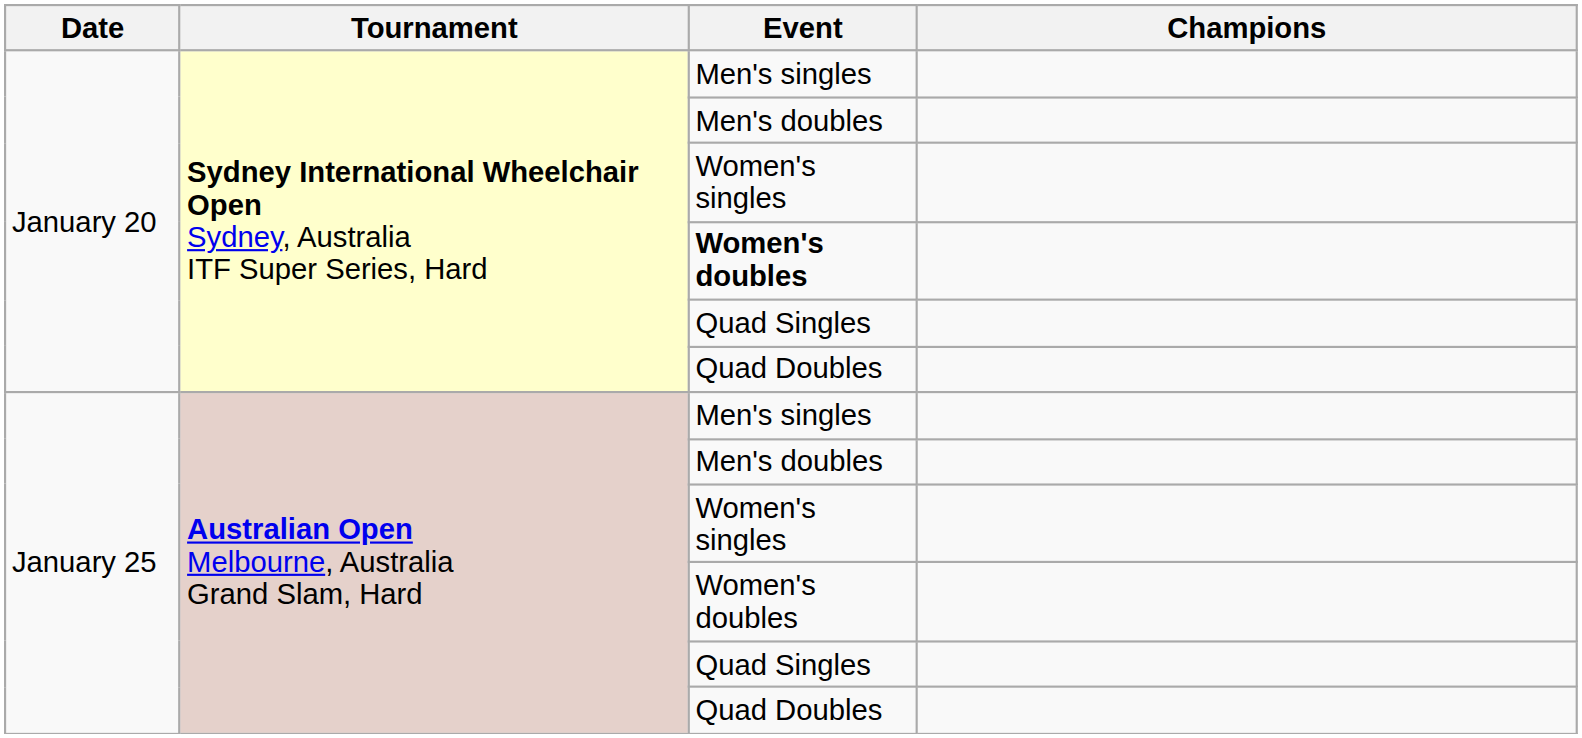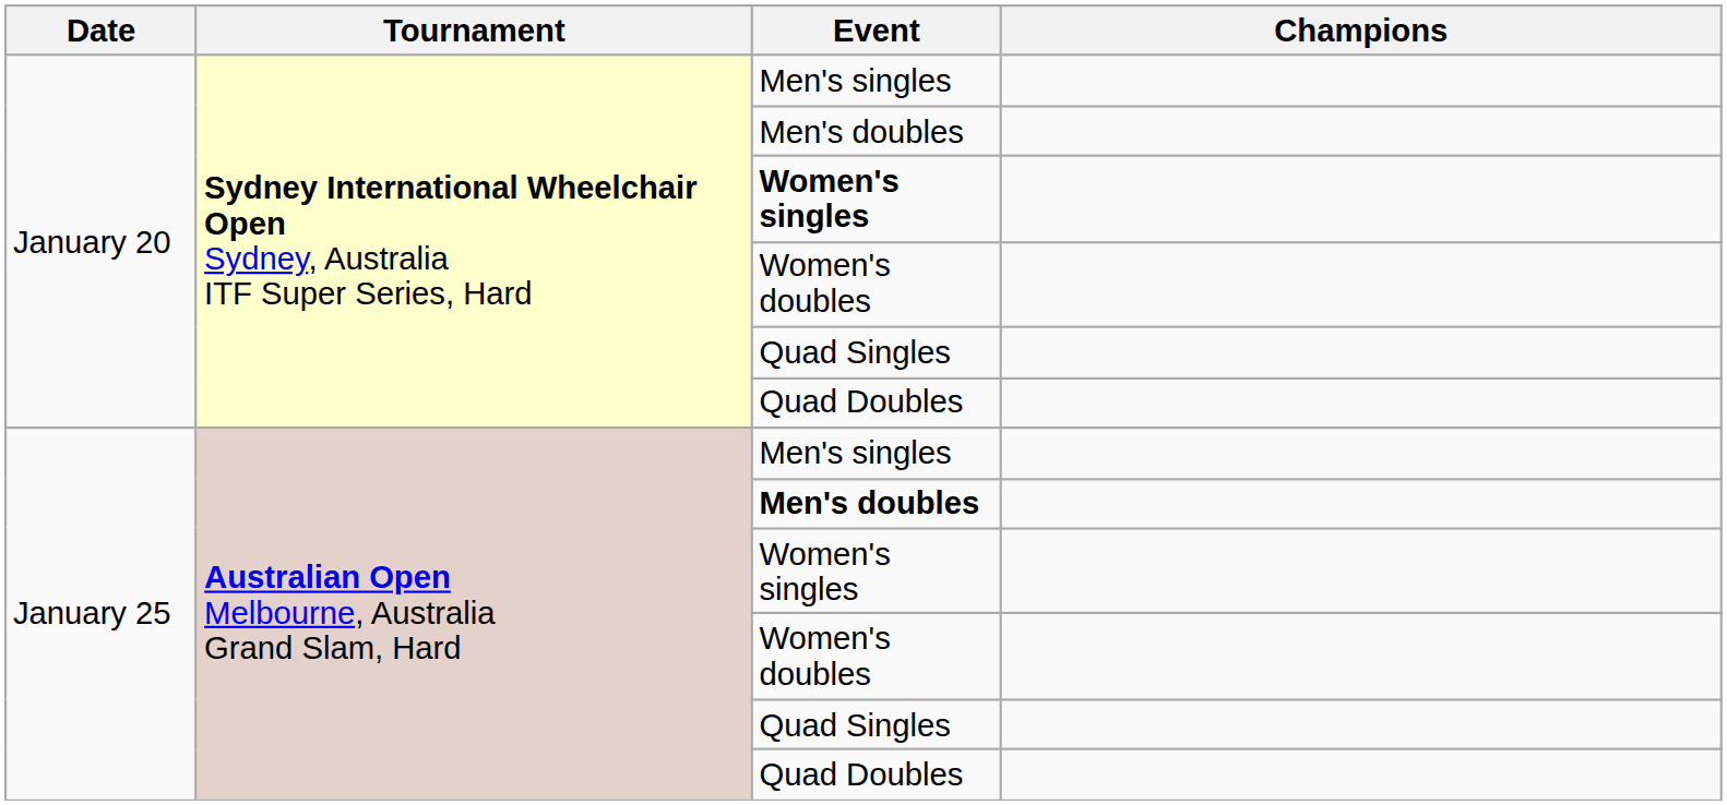January 20 / Women's singles | Event: normal -> bold
January 20 / Women's doubles | Event: bold -> normal
January 25 / Men's doubles | Event: normal -> bold
